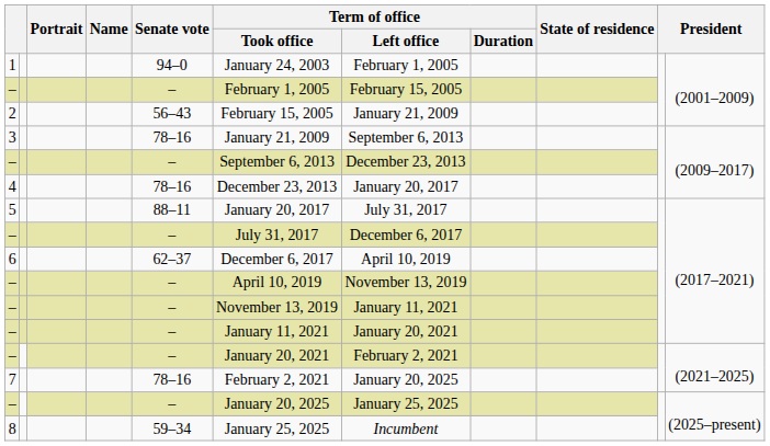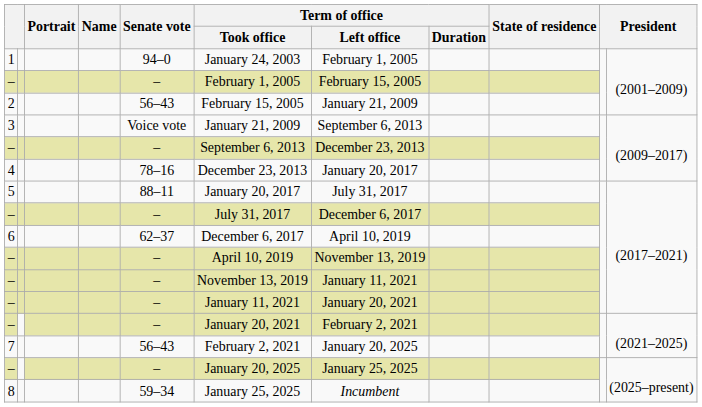3 | Senate vote: 78–16 -> Voice vote
7 | Senate vote: 78–16 -> 56–43
